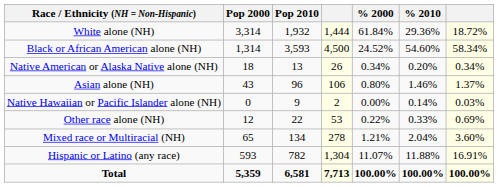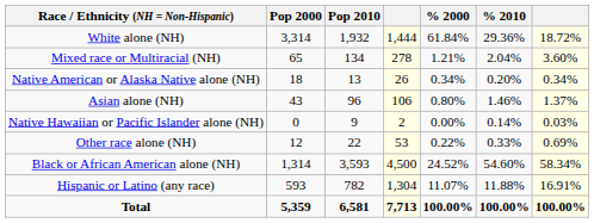rows swapped: Black or African American alone (NH) <-> Mixed race or Multiracial (NH)
